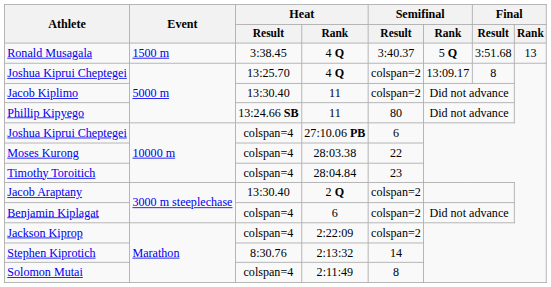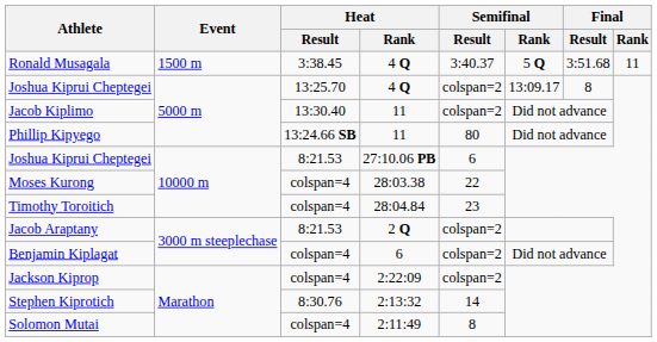Ronald Musagala | Final / Rank: 13 -> 11
Joshua Kiprui Cheptegei / 27:10.06 PB | Heat / Result: colspan=4 -> 8:21.53
Jacob Araptany | Heat / Result: 13:30.40 -> 8:21.53
